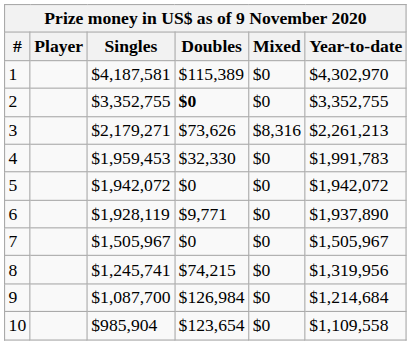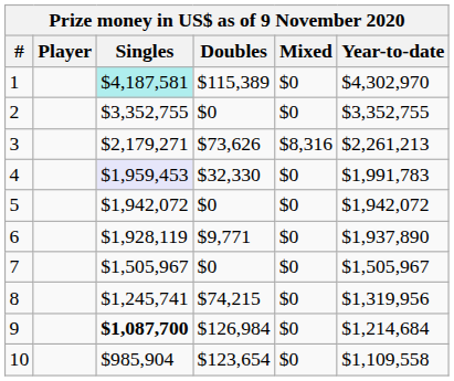1 | Singles: no background -> paleturquoise background
2 | Doubles: bold -> normal
4 | Singles: no background -> lavender background
9 | Singles: normal -> bold
